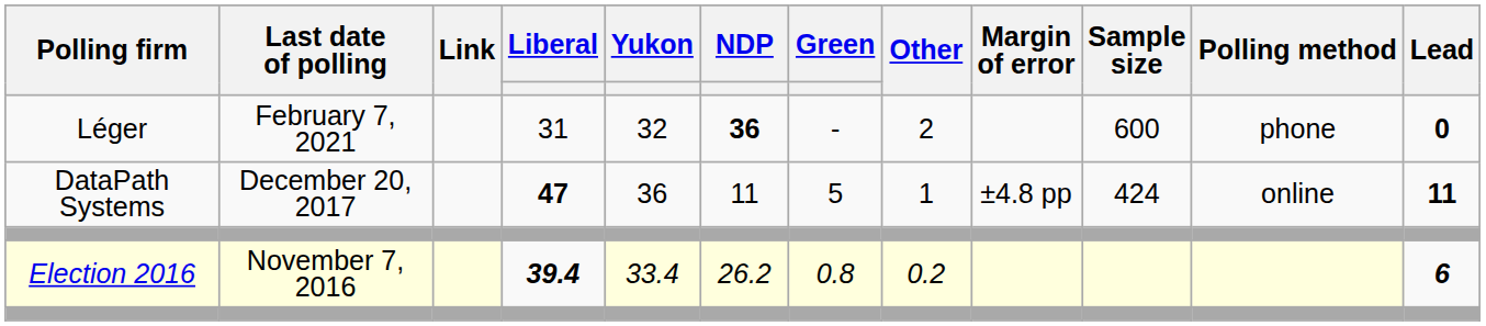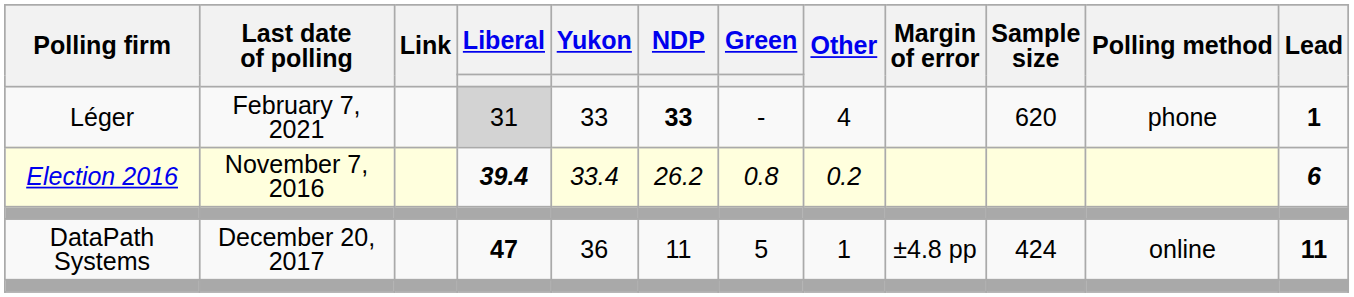Léger | Liberal: no background -> lightgrey background
Léger | Yukon: 32 -> 33
Léger | NDP: 36 -> 33
Léger | Other: 2 -> 4
Léger | Sample size: 600 -> 620
Léger | Lead: 0 -> 1
rows swapped: DataPath Systems <-> Election 2016
